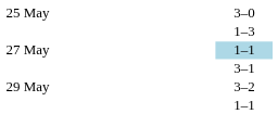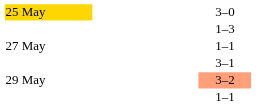3–0 | column 1: no background -> gold background
27 May / 1–1 | column 2: lightblue background -> no background
3–2 | column 2: no background -> lightsalmon background
